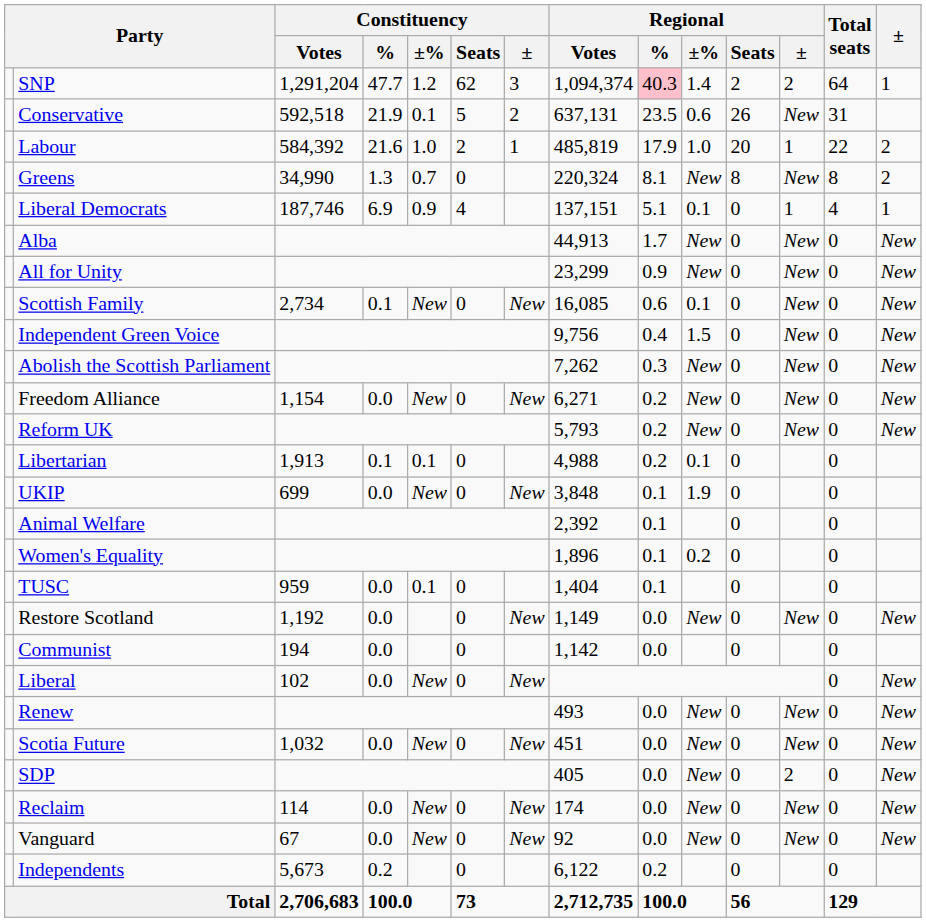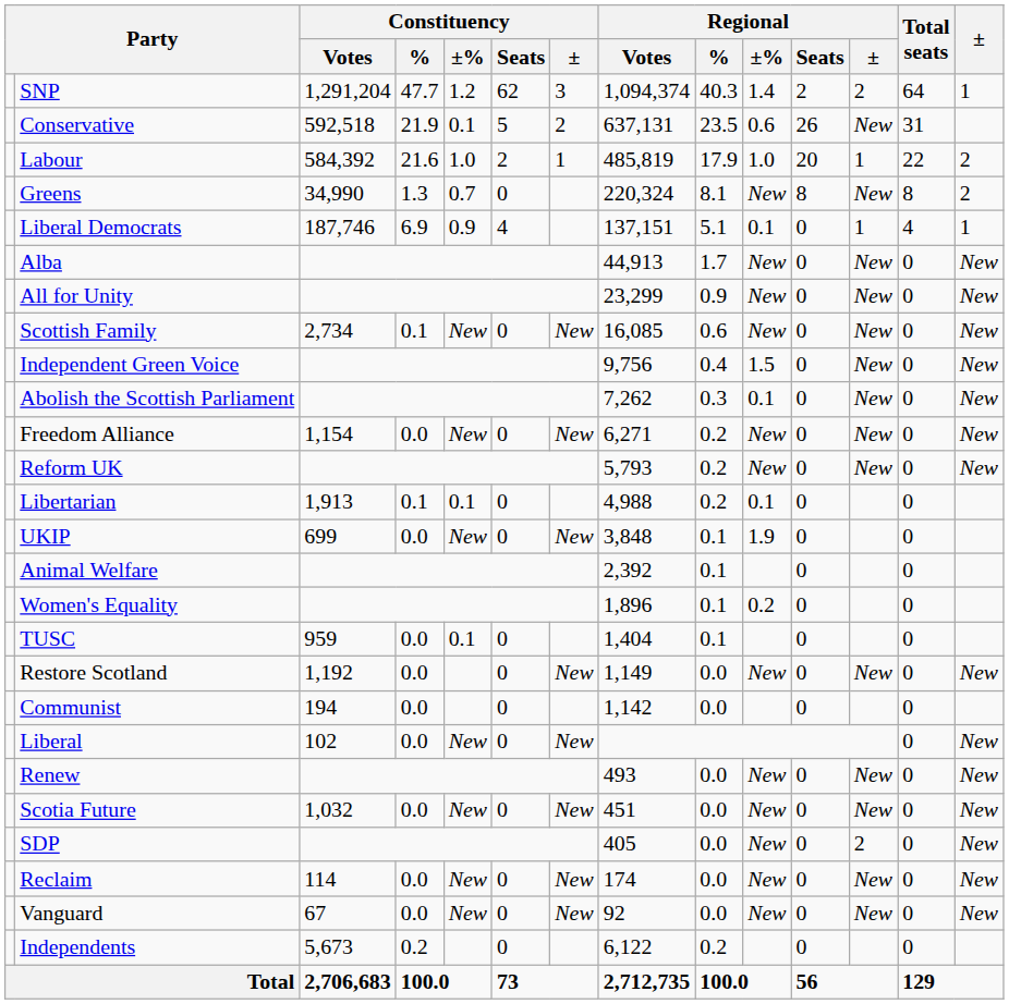SNP | Regional / %: pink background -> no background
Scottish Family | Regional / ±%: 0.1 -> New
Abolish the Scottish Parliament | Regional / ±%: New -> 0.1
